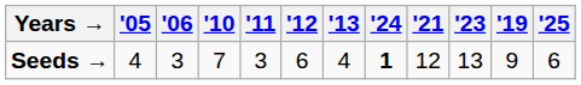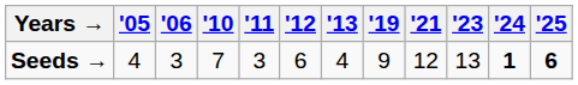columns swapped: '19 <-> '24
Seeds → | '25: normal -> bold
